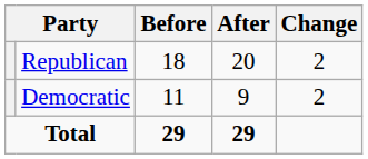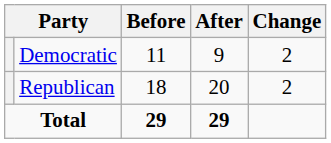rows swapped: Republican <-> Democratic
